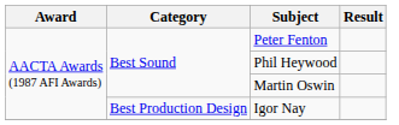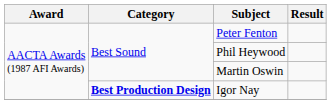Igor Nay | Category: normal -> bold
